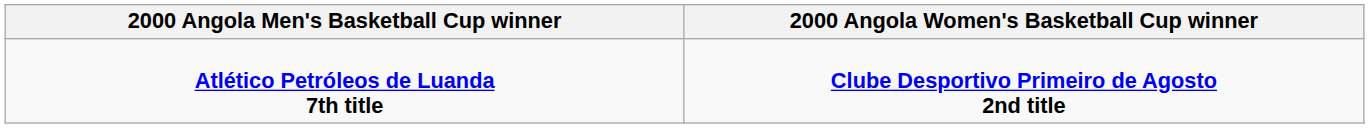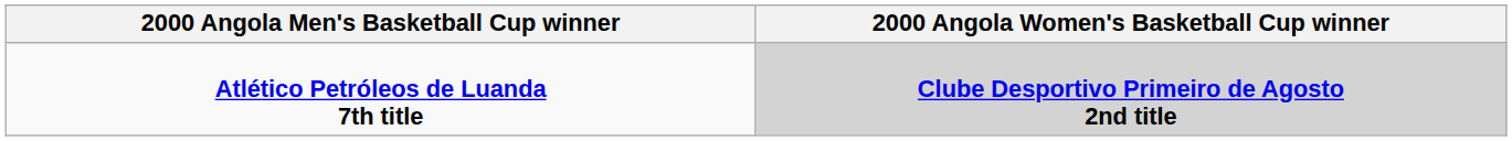Atlético Petróleos de Luanda 7th title | 2000 Angola Women's Basketball Cup winner: no background -> lightgrey background
